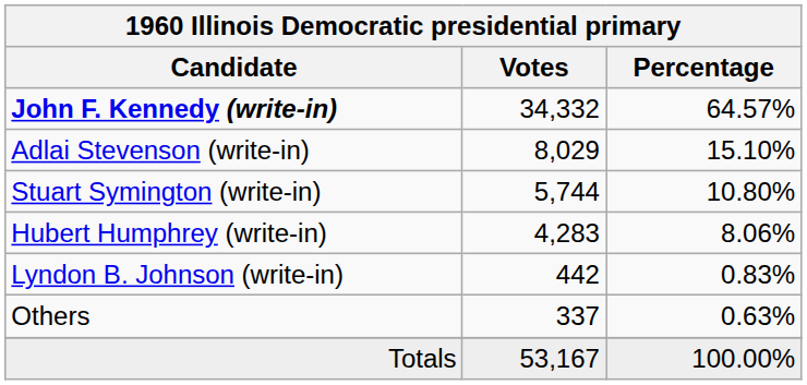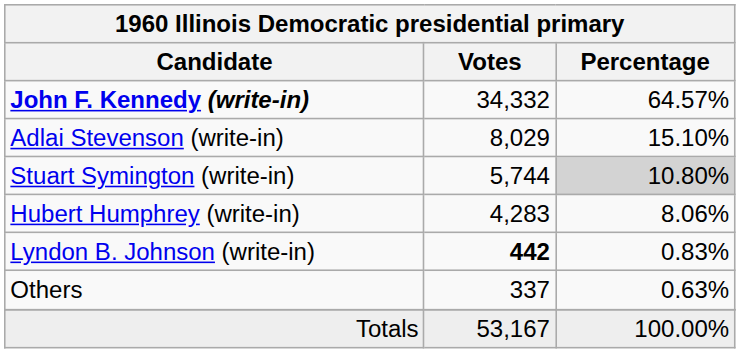Stuart Symington (write-in) | Percentage: no background -> lightgrey background
Lyndon B. Johnson (write-in) | Votes: normal -> bold
